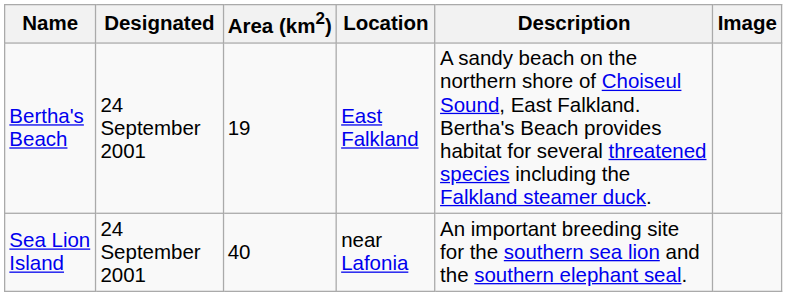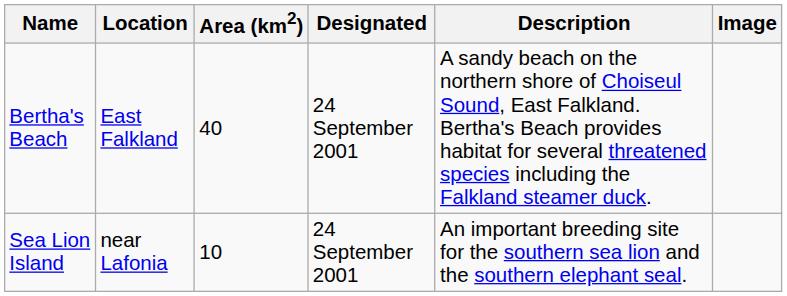columns swapped: Location <-> Designated
Bertha's Beach | Area (km2): 19 -> 40
Sea Lion Island | Area (km2): 40 -> 10
